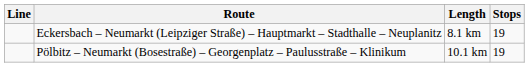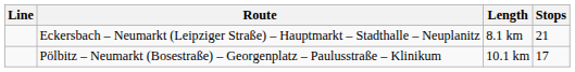row 2 | Stops: 19 -> 21
row 3 | Stops: 19 -> 17
